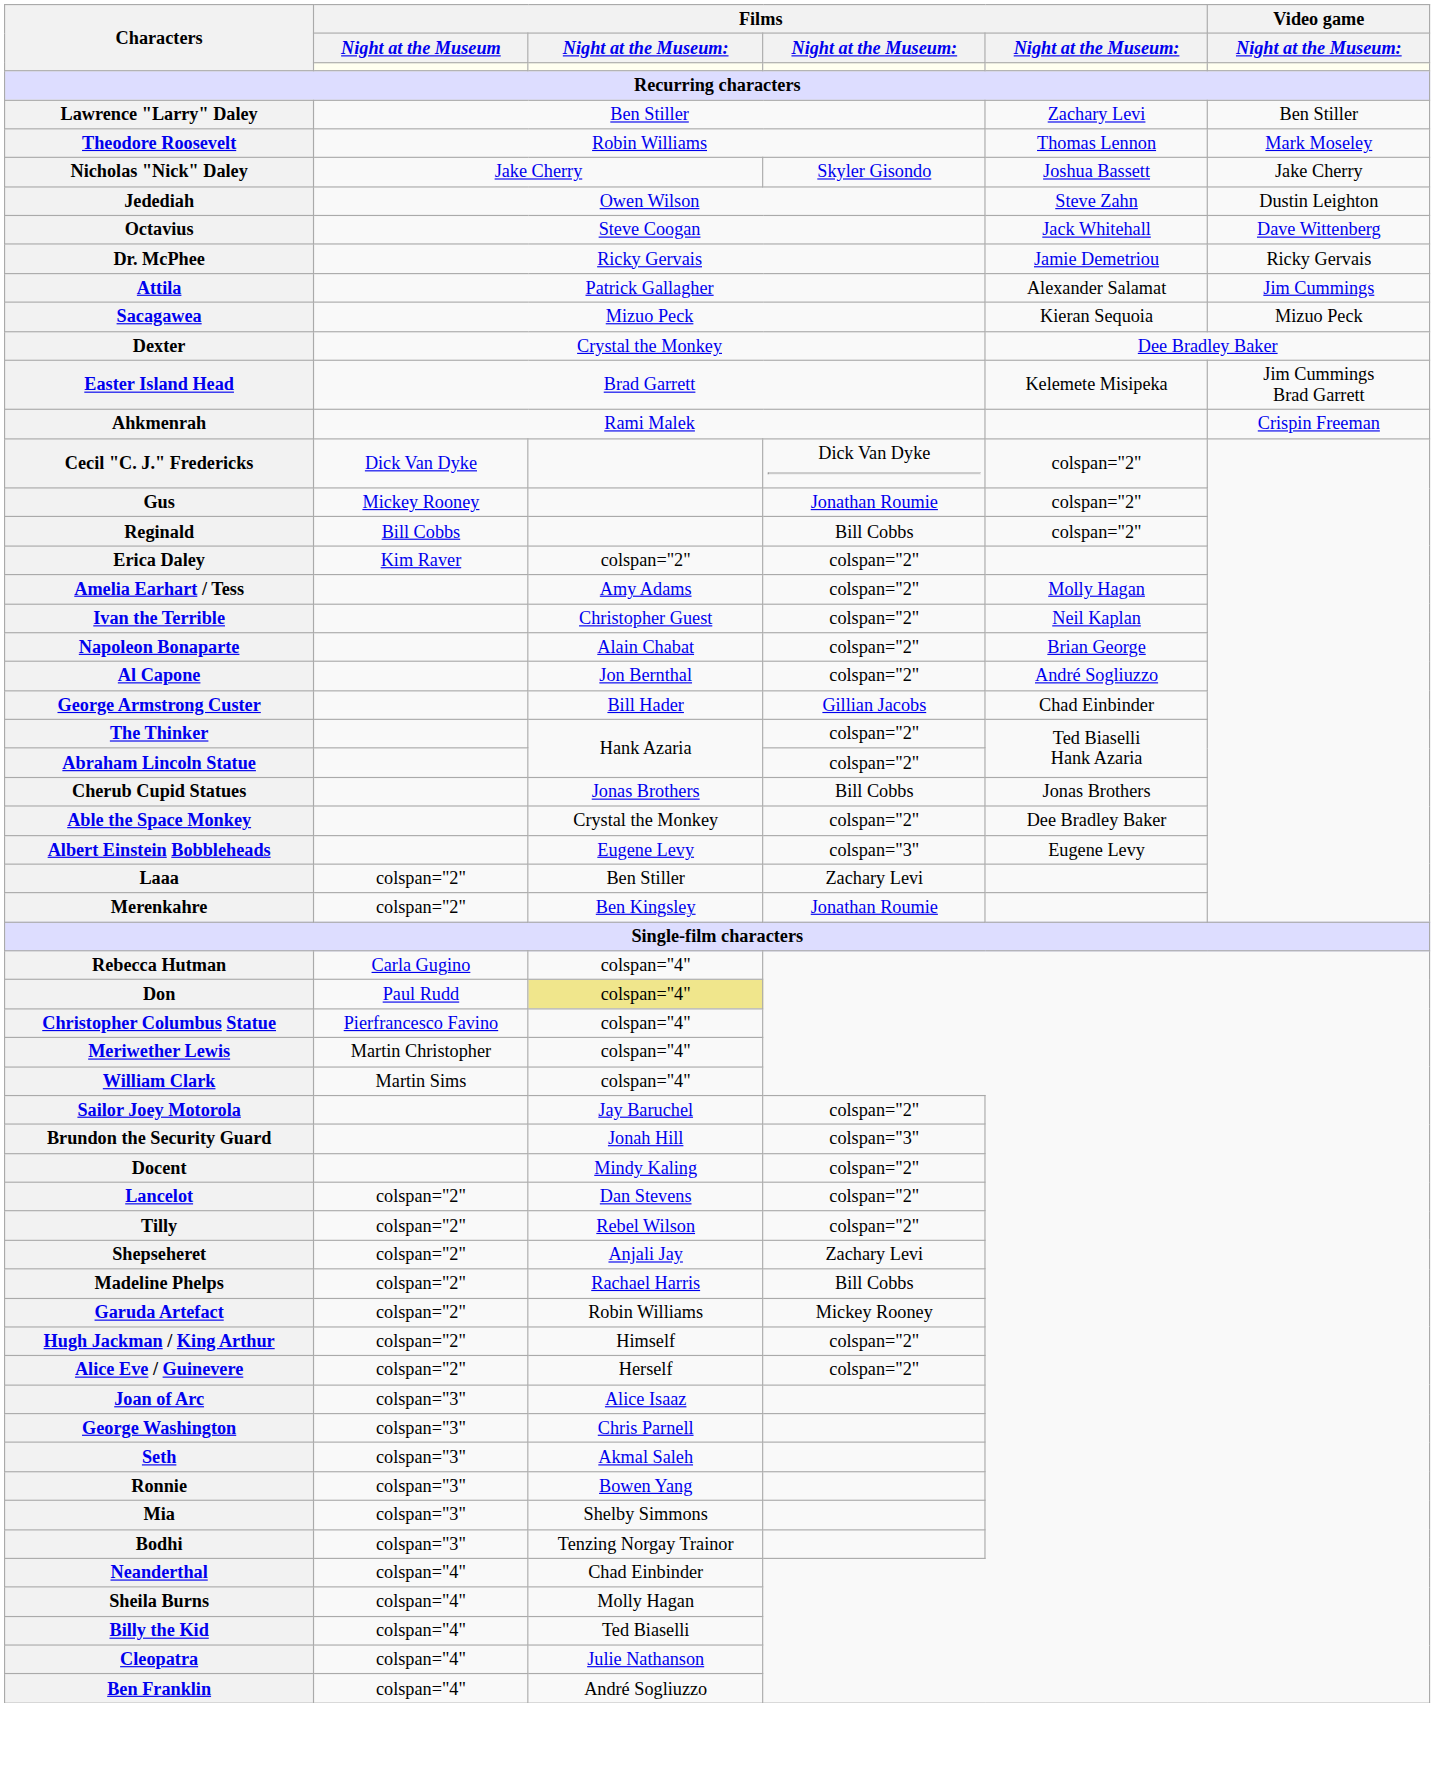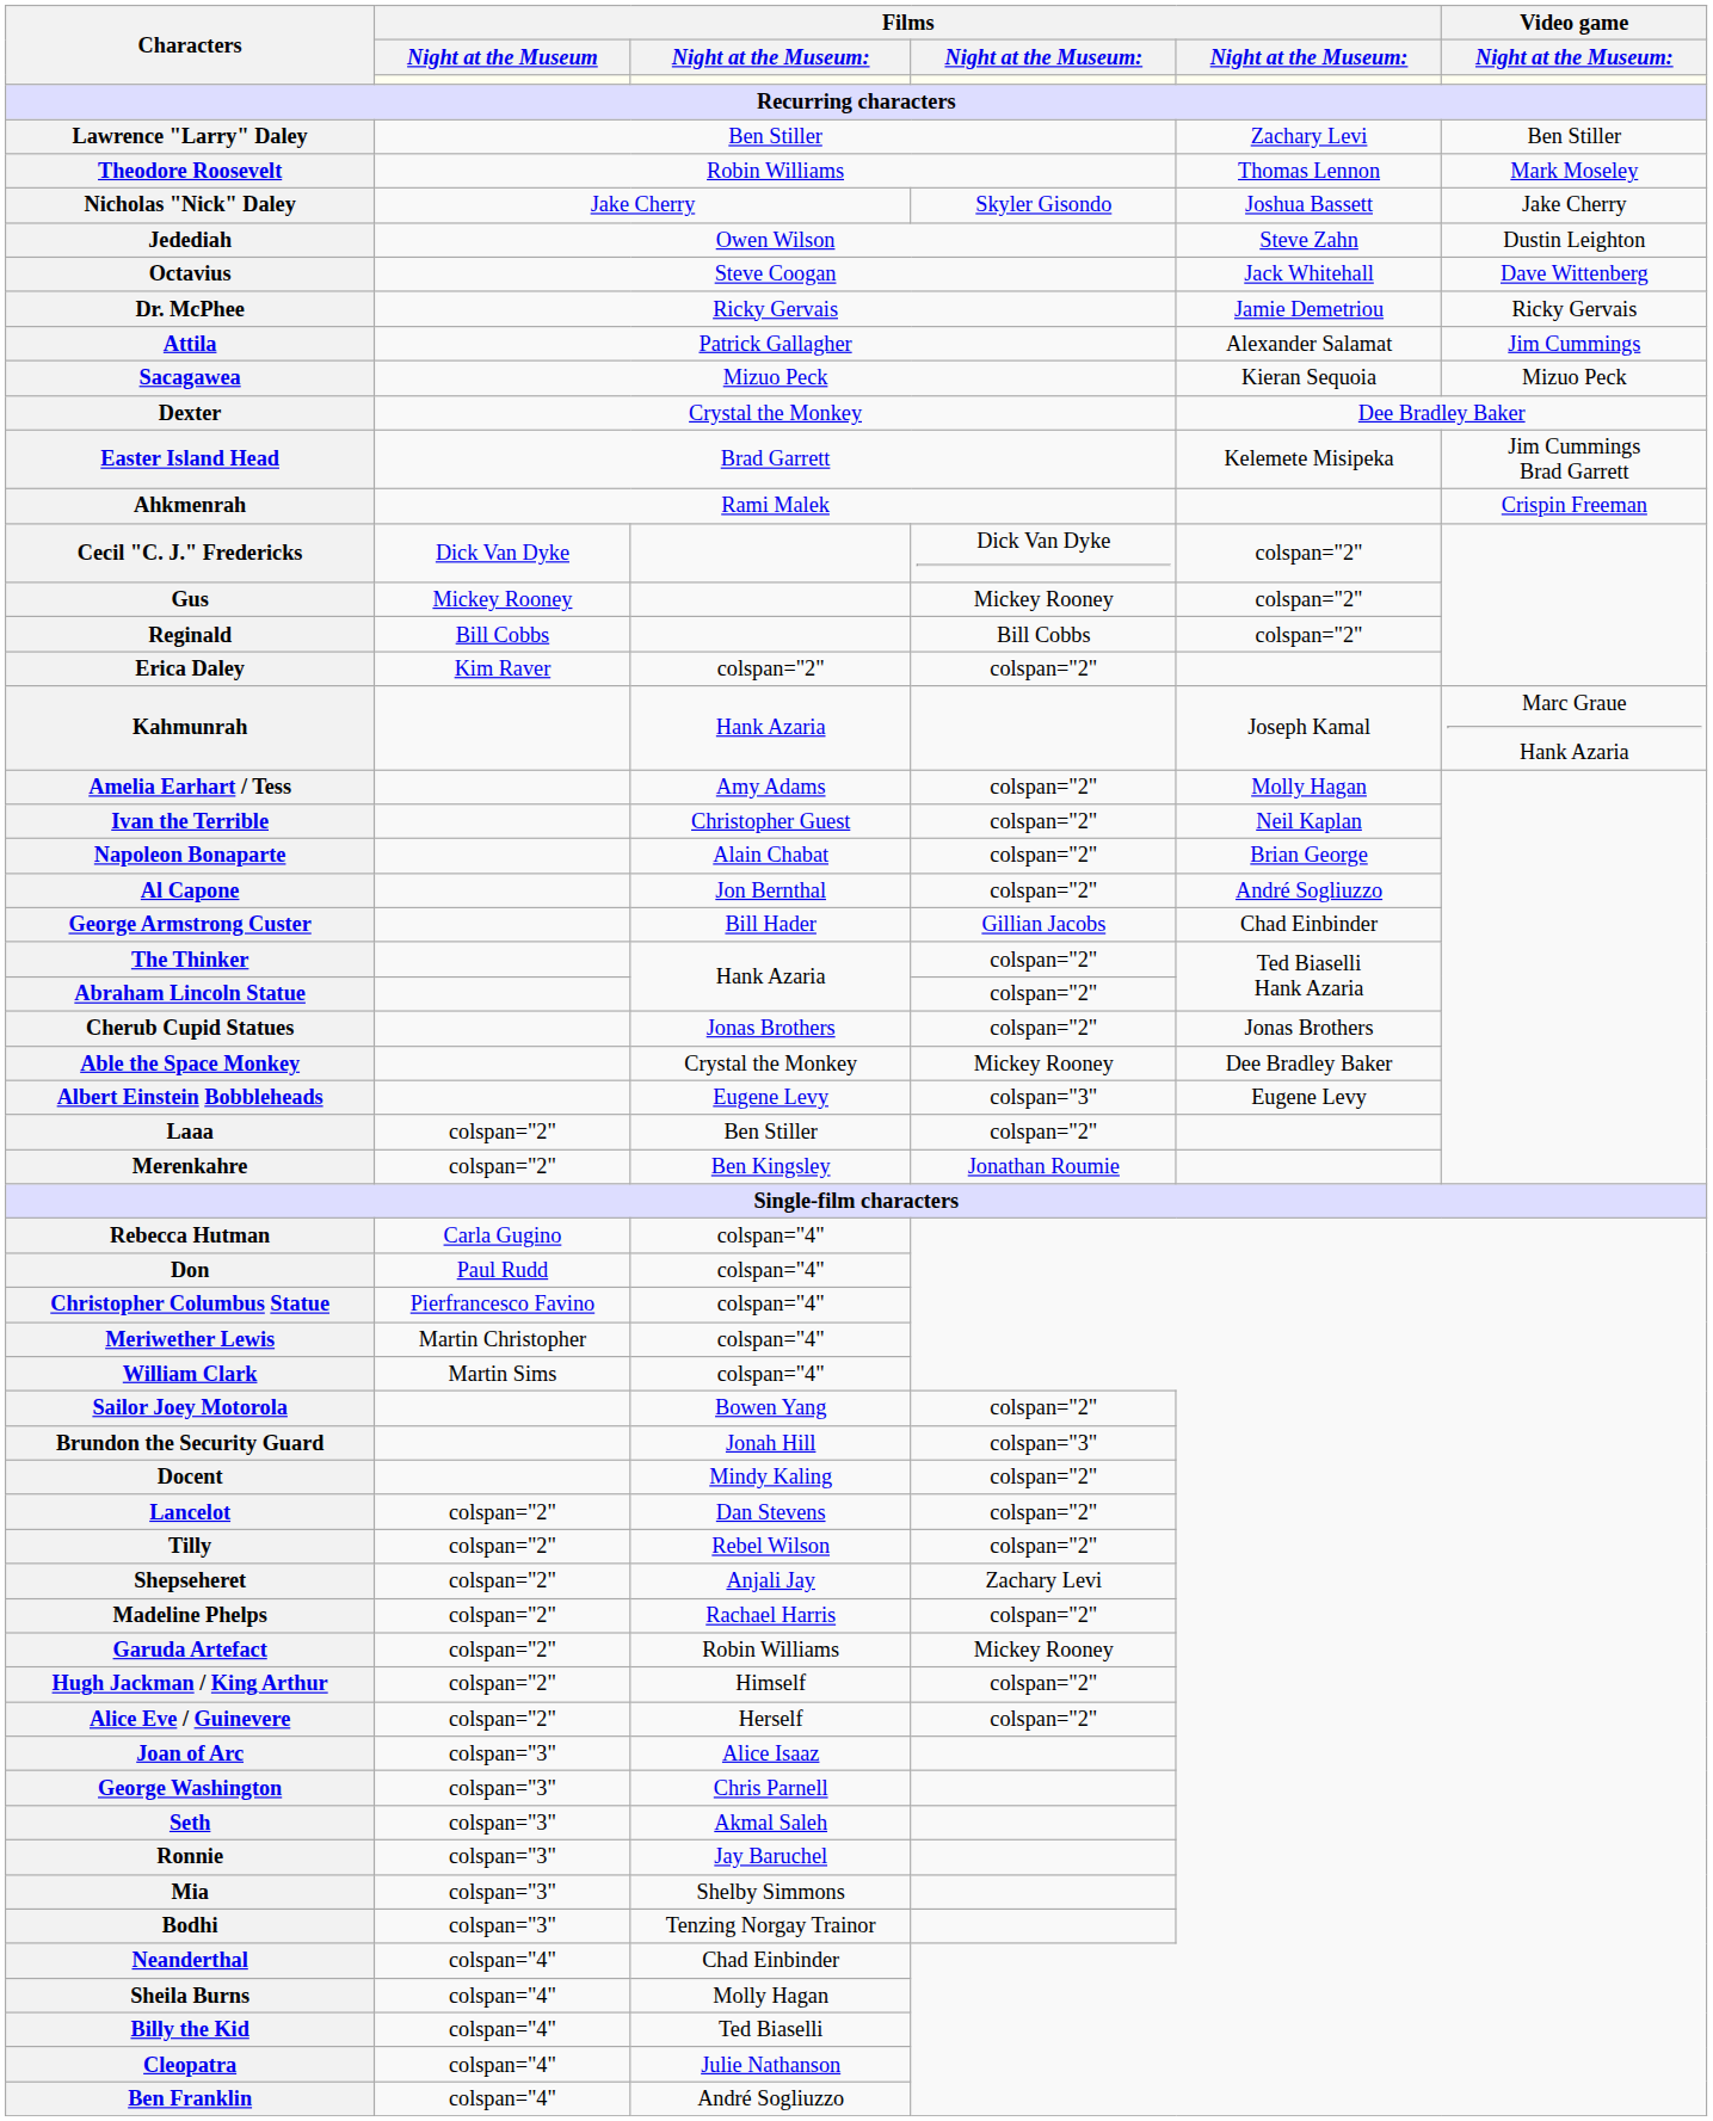Gus | column 4: Jonathan Roumie -> Mickey Rooney
+ row: Kahmunrah | Hank Azaria | Joseph Kamal | Marc Graue Hank Azaria
Cherub Cupid Statues | column 4: Bill Cobbs -> colspan="2"
Able the Space Monkey | column 4: colspan="2" -> Mickey Rooney
Laaa | column 4: Zachary Levi -> colspan="2"
Don | column 3: khaki background -> no background
Sailor Joey Motorola | column 3: Jay Baruchel -> Bowen Yang
Madeline Phelps | column 4: Bill Cobbs -> colspan="2"
Ronnie | column 3: Bowen Yang -> Jay Baruchel
